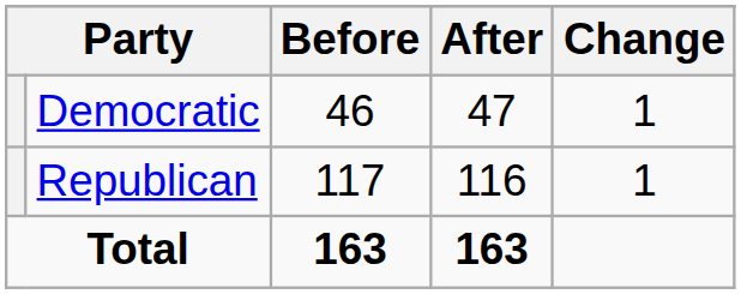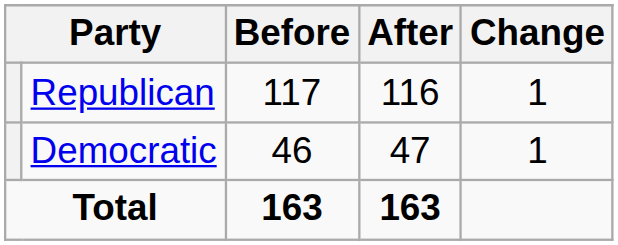rows swapped: Republican <-> Democratic
